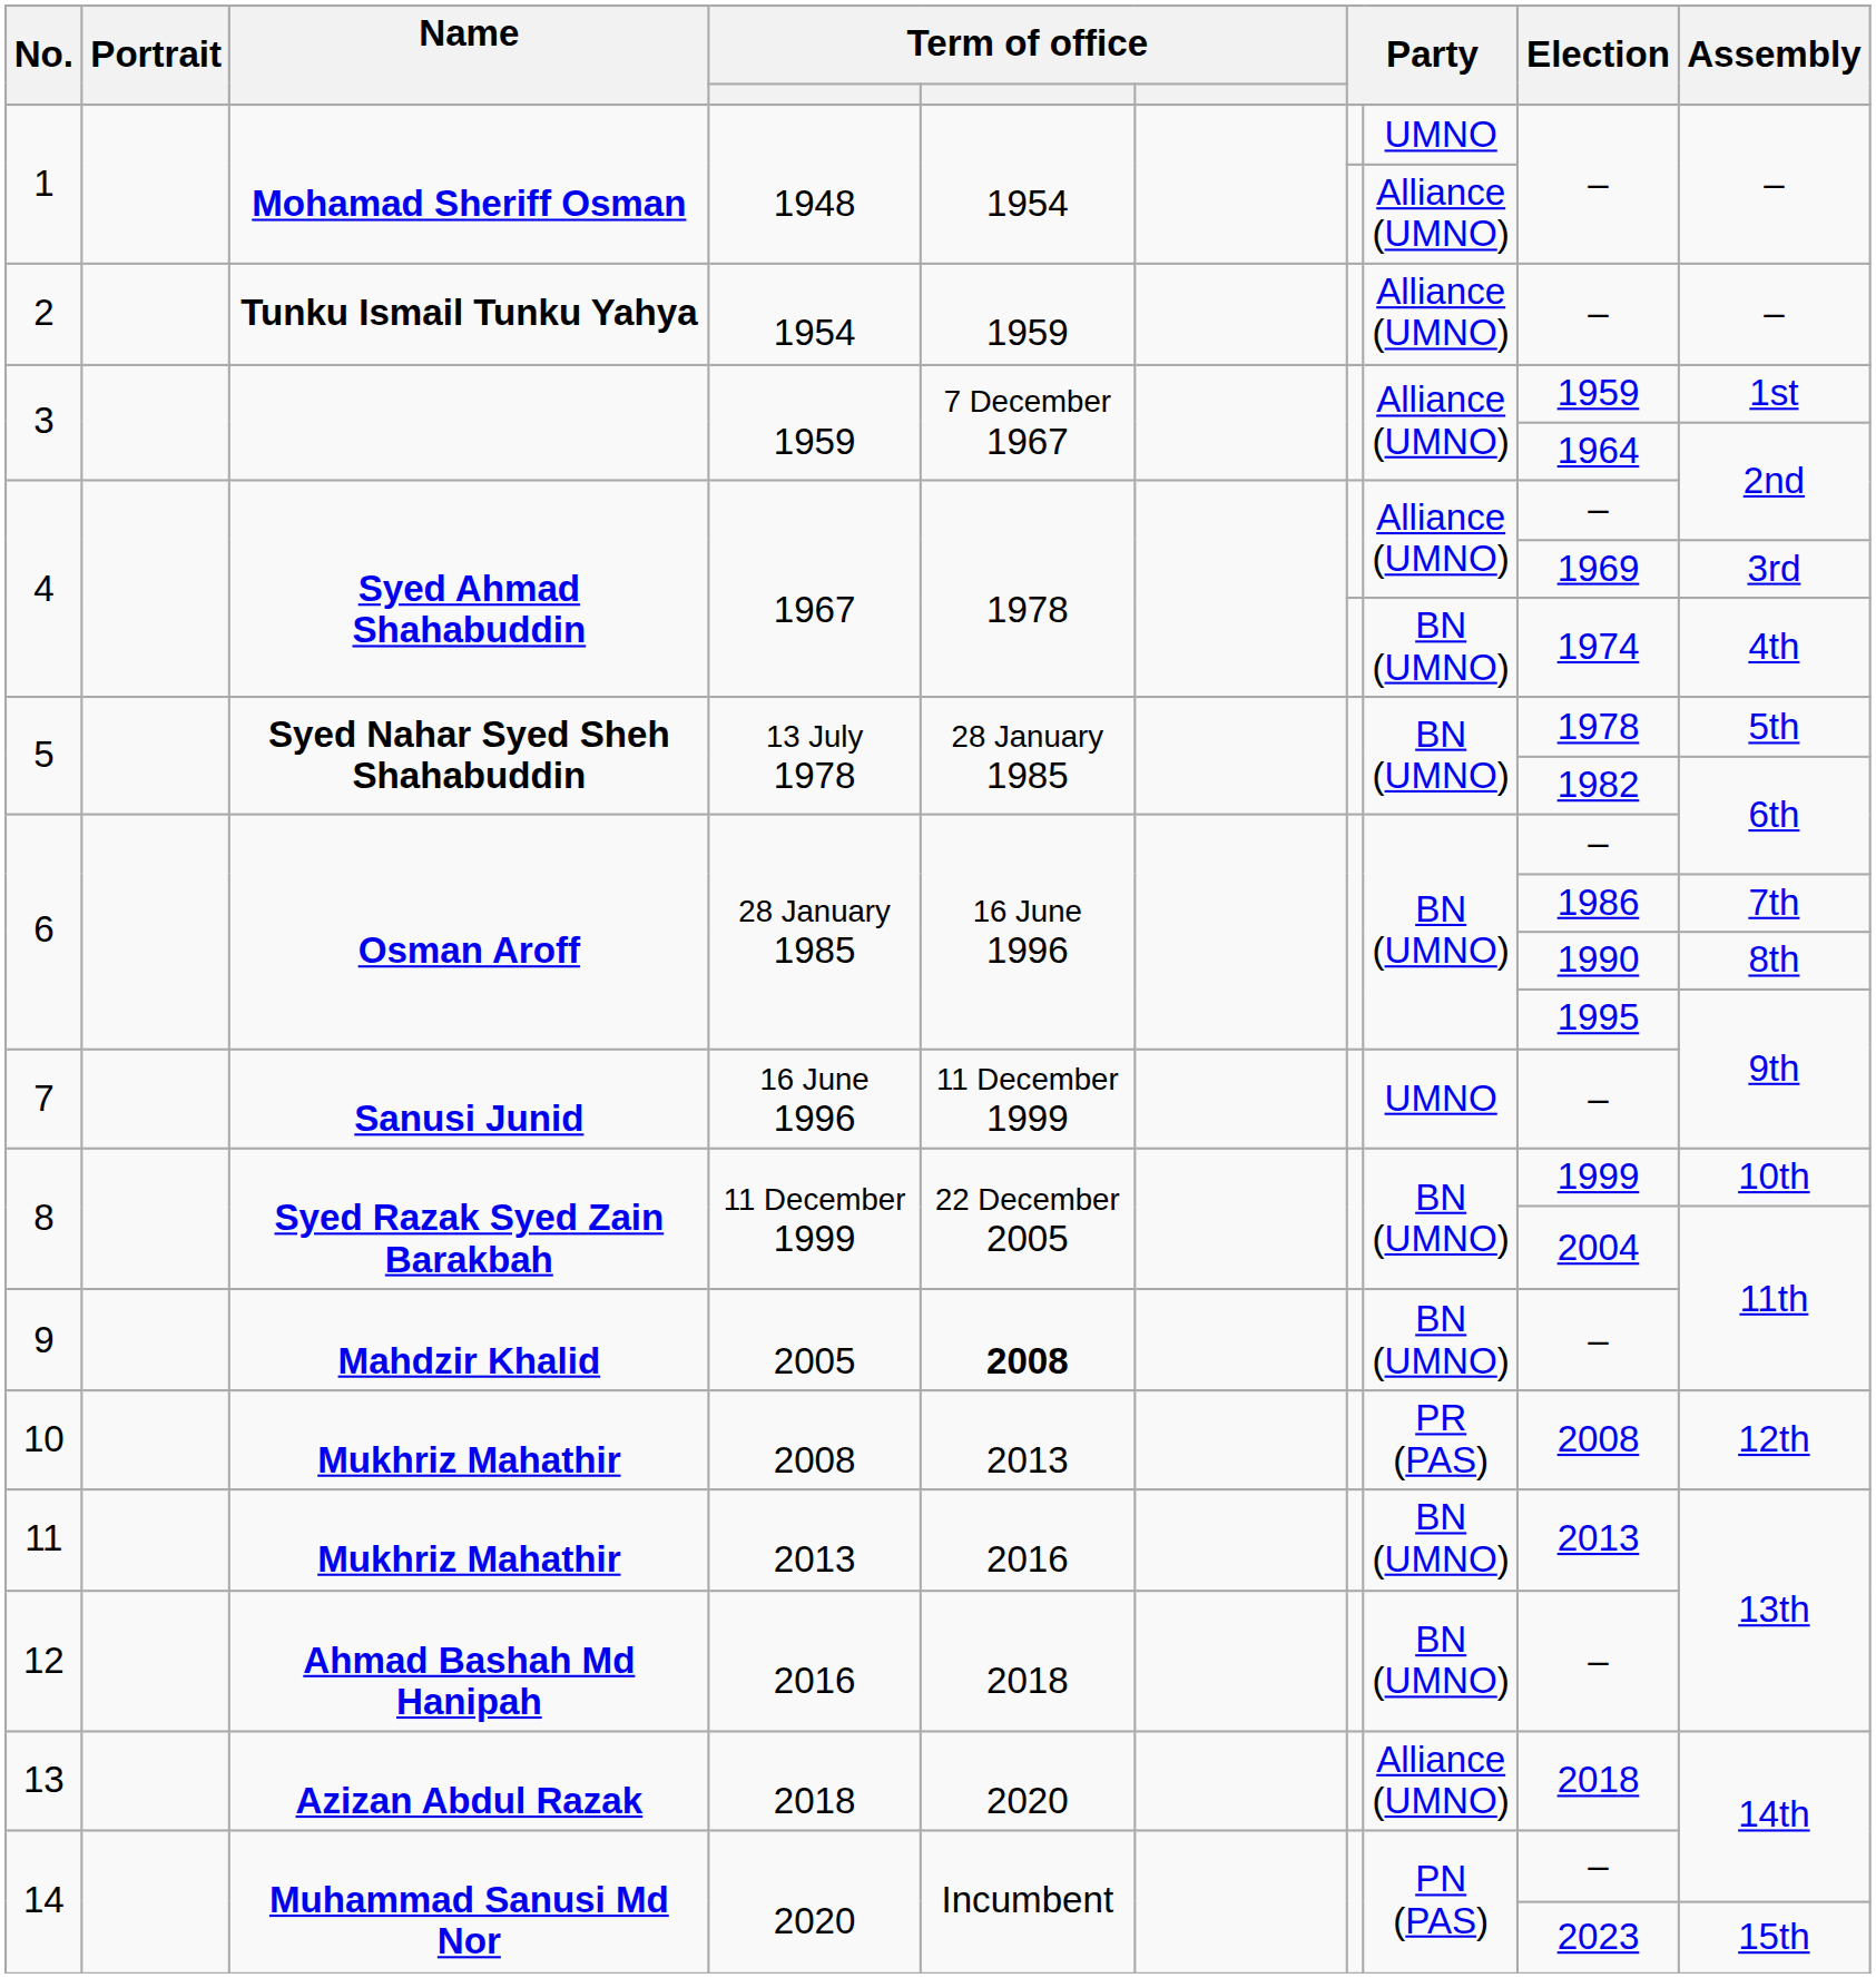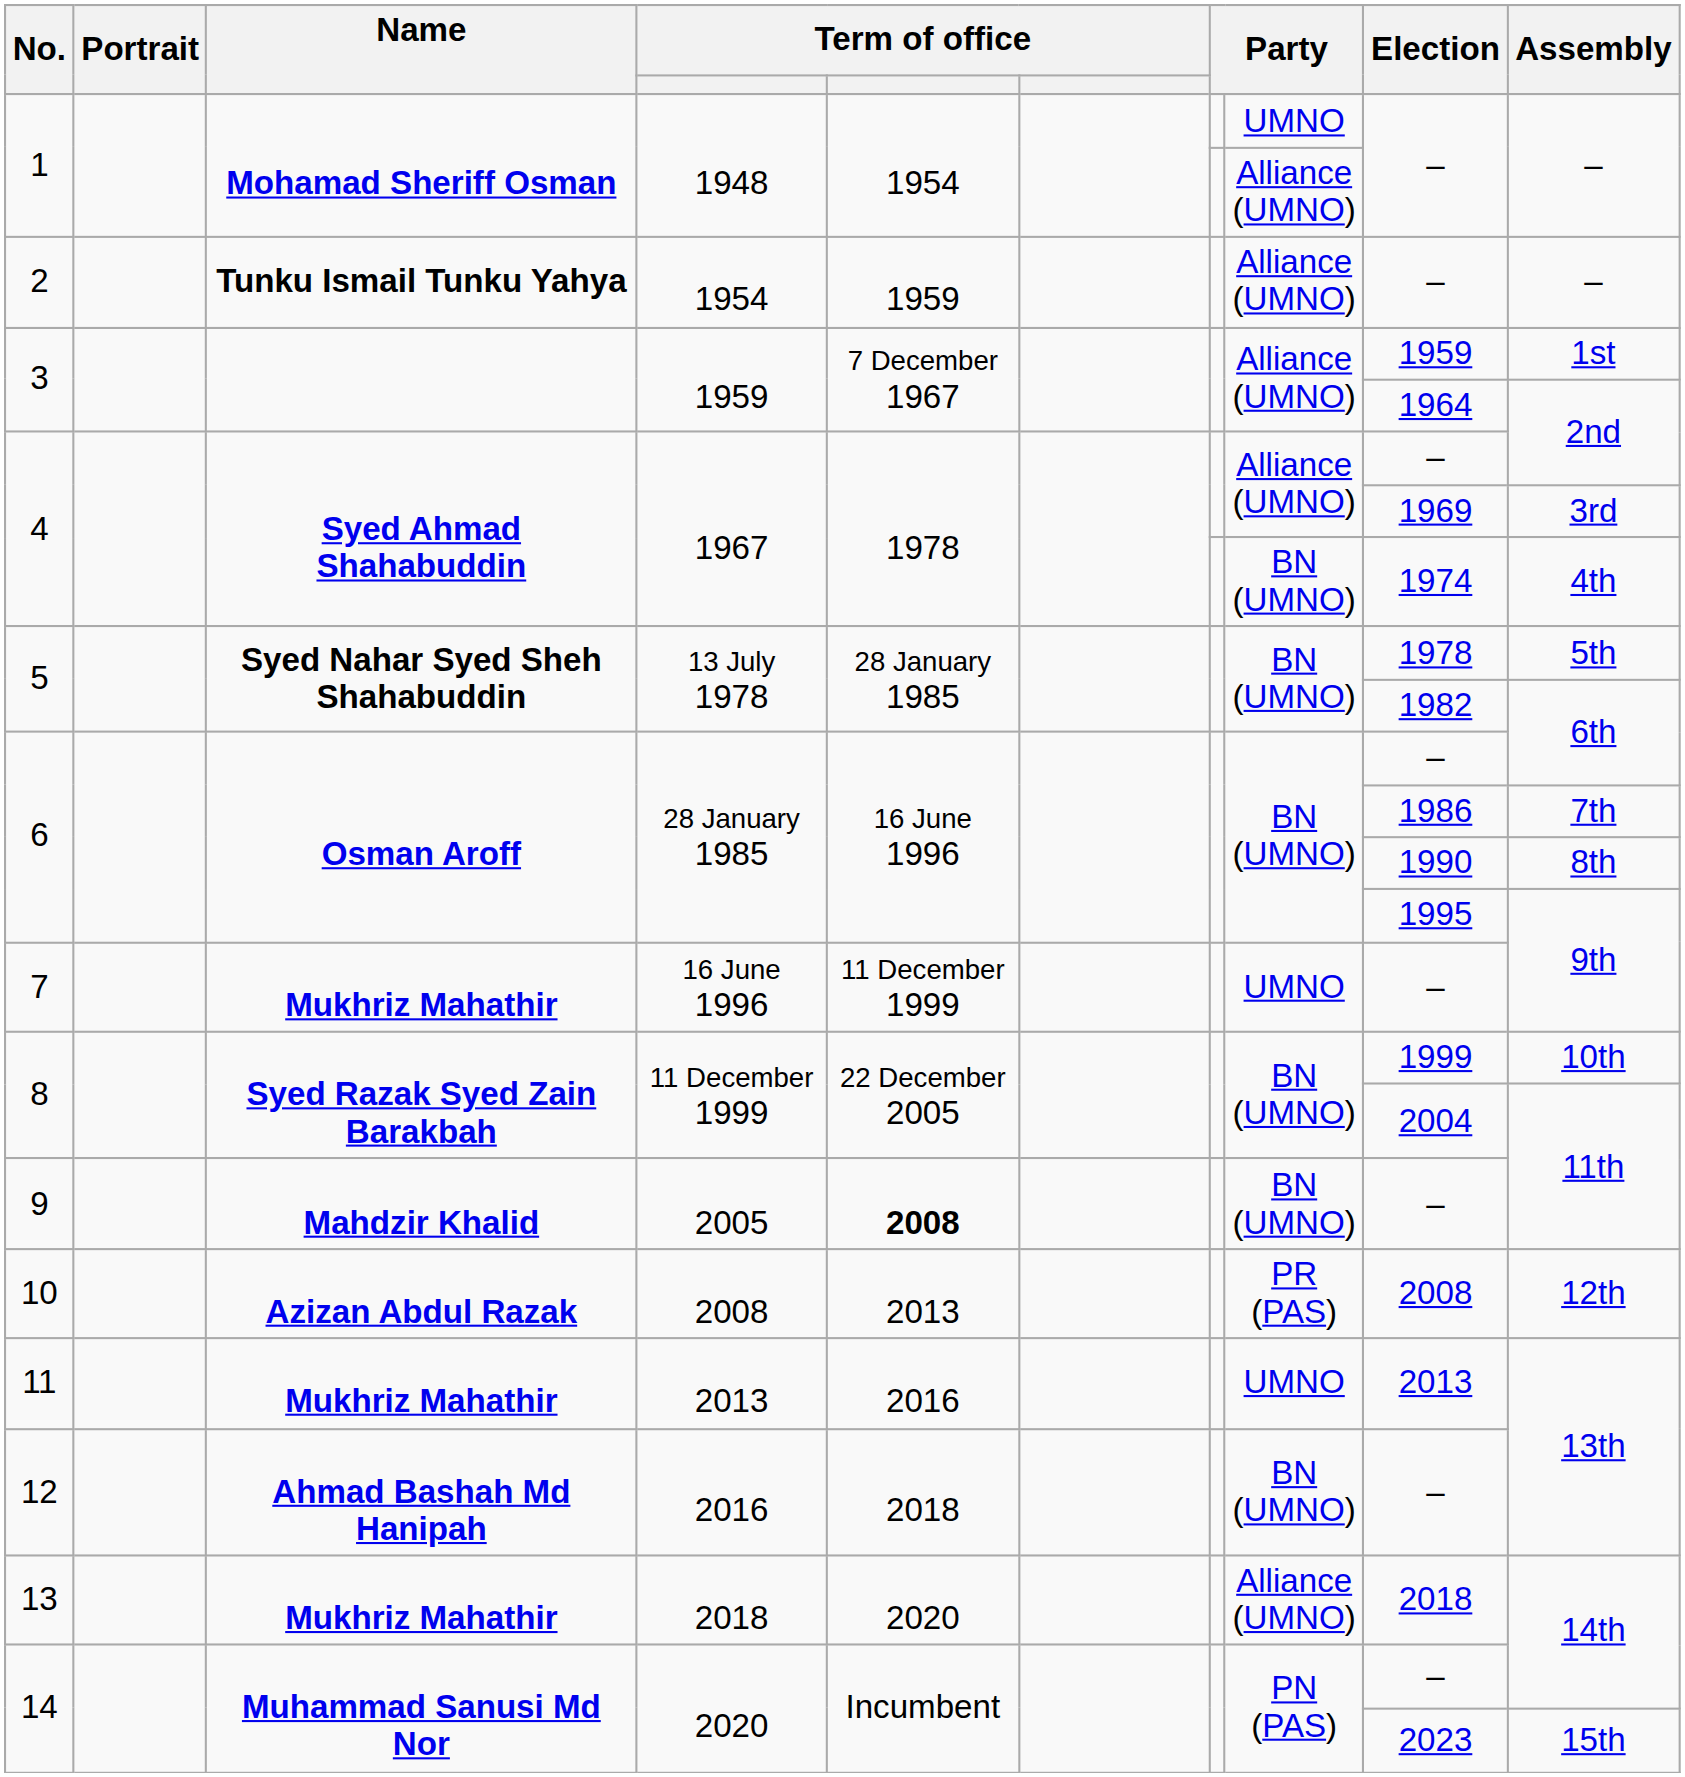7 | Name: Sanusi Junid -> Mukhriz Mahathir
10 | Name: Mukhriz Mahathir -> Azizan Abdul Razak
11 | column 8: BN (UMNO) -> UMNO
13 | Name: Azizan Abdul Razak -> Mukhriz Mahathir
